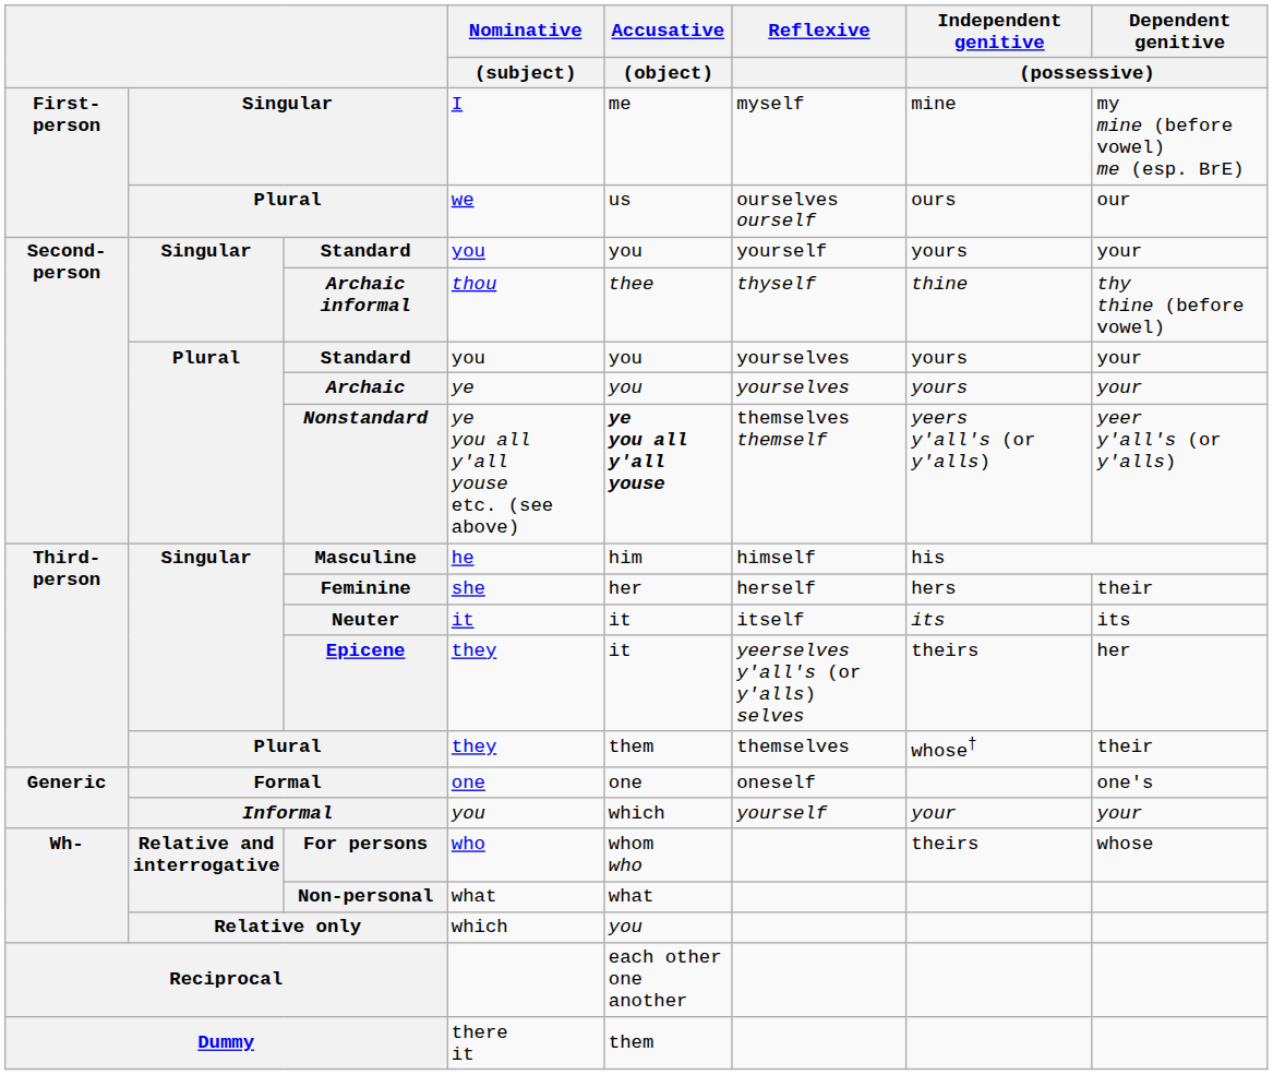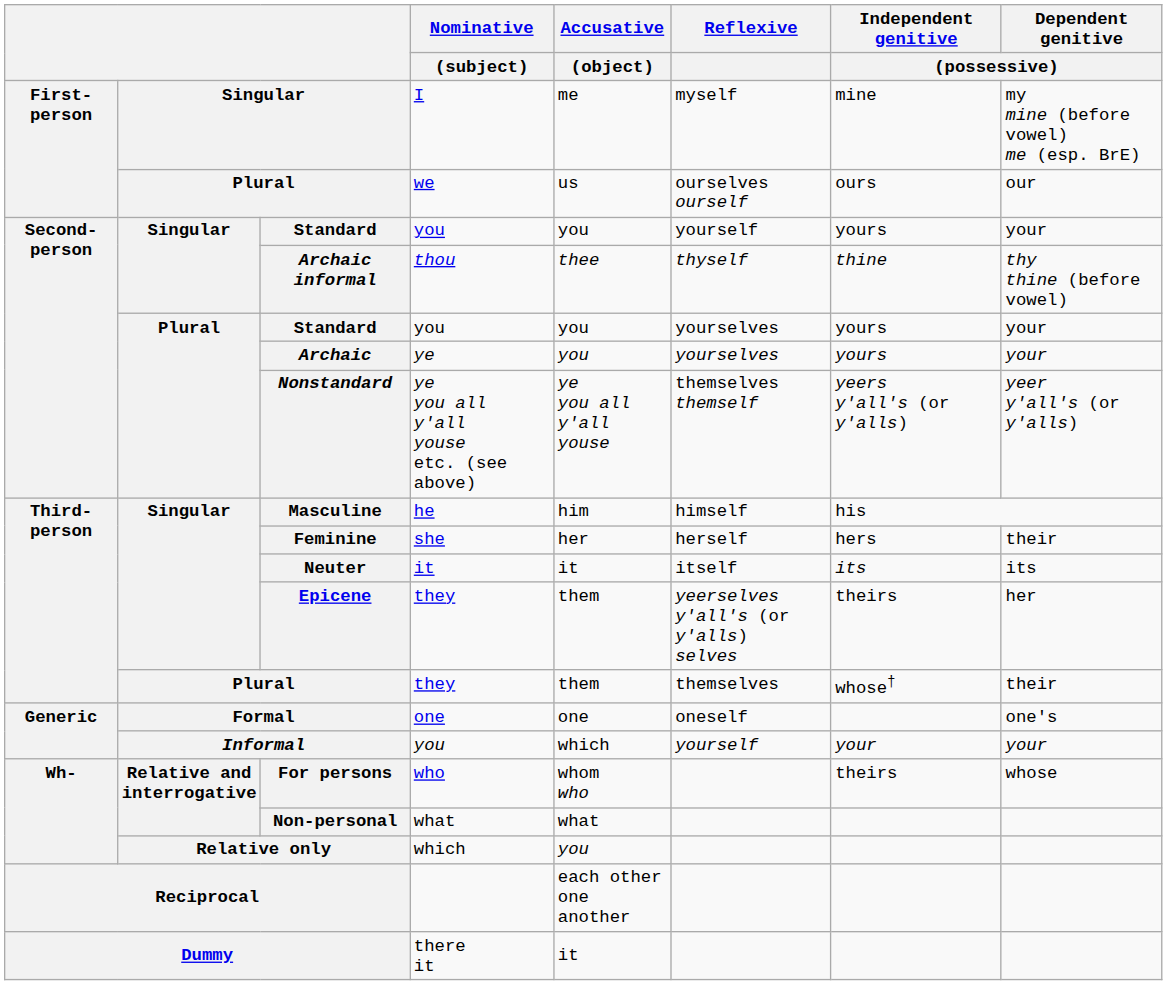Nonstandard | Accusative / (object): bold -> normal
Epicene | Accusative / (object): it -> them
Dummy | Accusative / (object): them -> it
